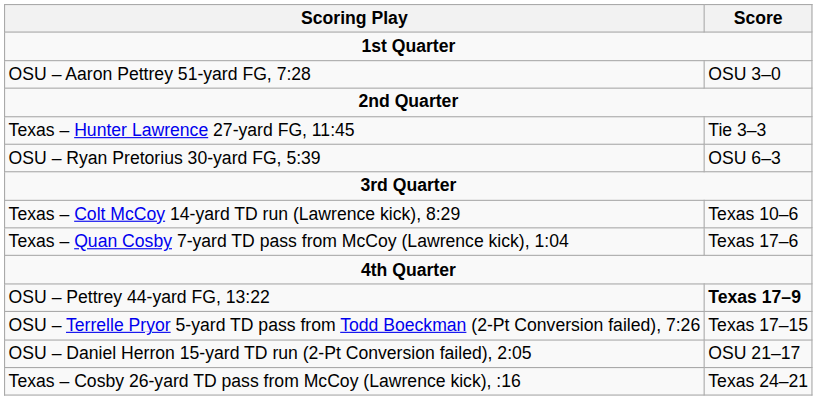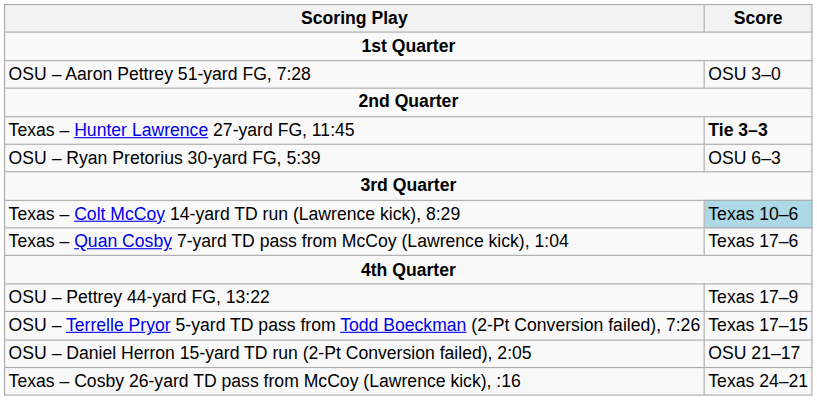Texas – Hunter Lawrence 27-yard FG, 11:45 | Score: normal -> bold
Texas – Colt McCoy 14-yard TD run (Lawrence kick), 8:29 | Score: no background -> lightblue background
OSU – Pettrey 44-yard FG, 13:22 | Score: bold -> normal
